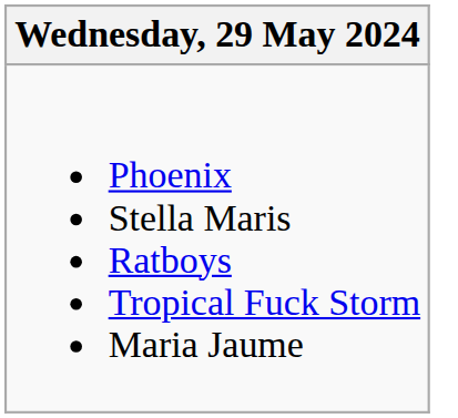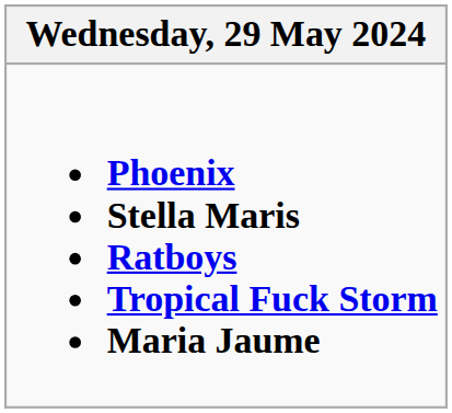row 2 | column 1: normal -> bold
